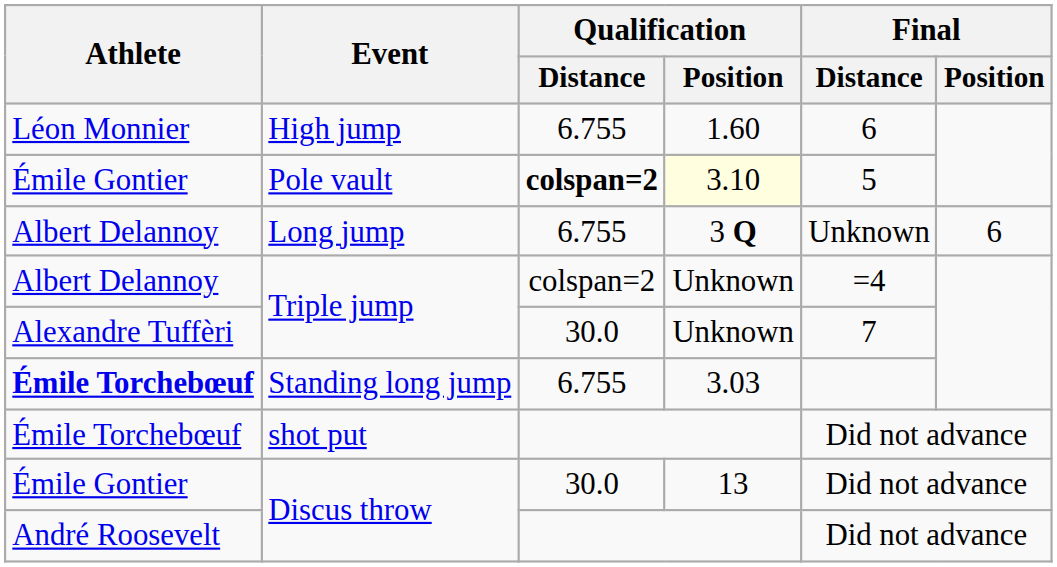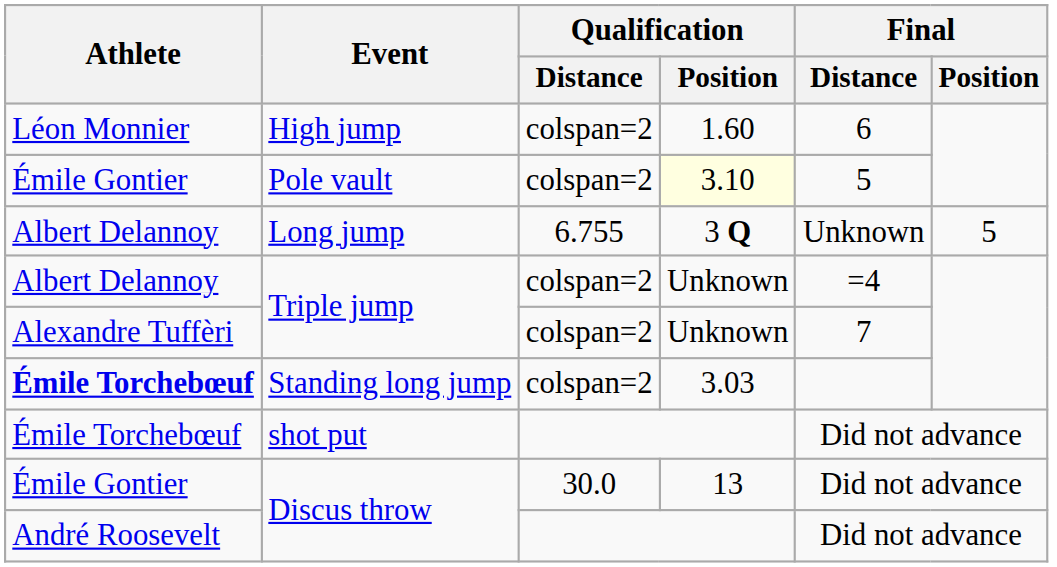High jump | Qualification / Distance: 6.755 -> colspan=2
Pole vault | Qualification / Distance: bold -> normal
Long jump | Final / Position: 6 -> 5
Alexandre Tuffèri / Triple jump | Qualification / Distance: 30.0 -> colspan=2
Standing long jump | Qualification / Distance: 6.755 -> colspan=2
